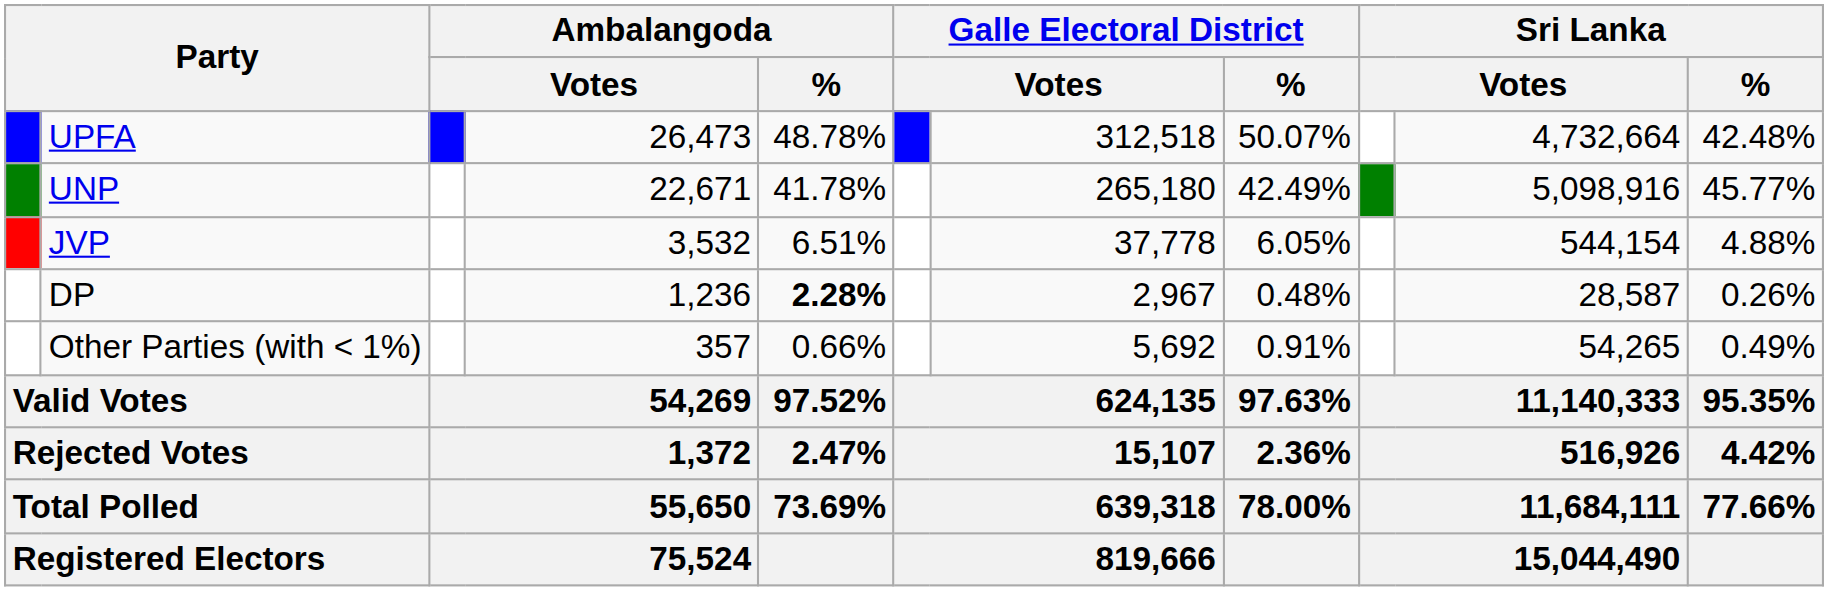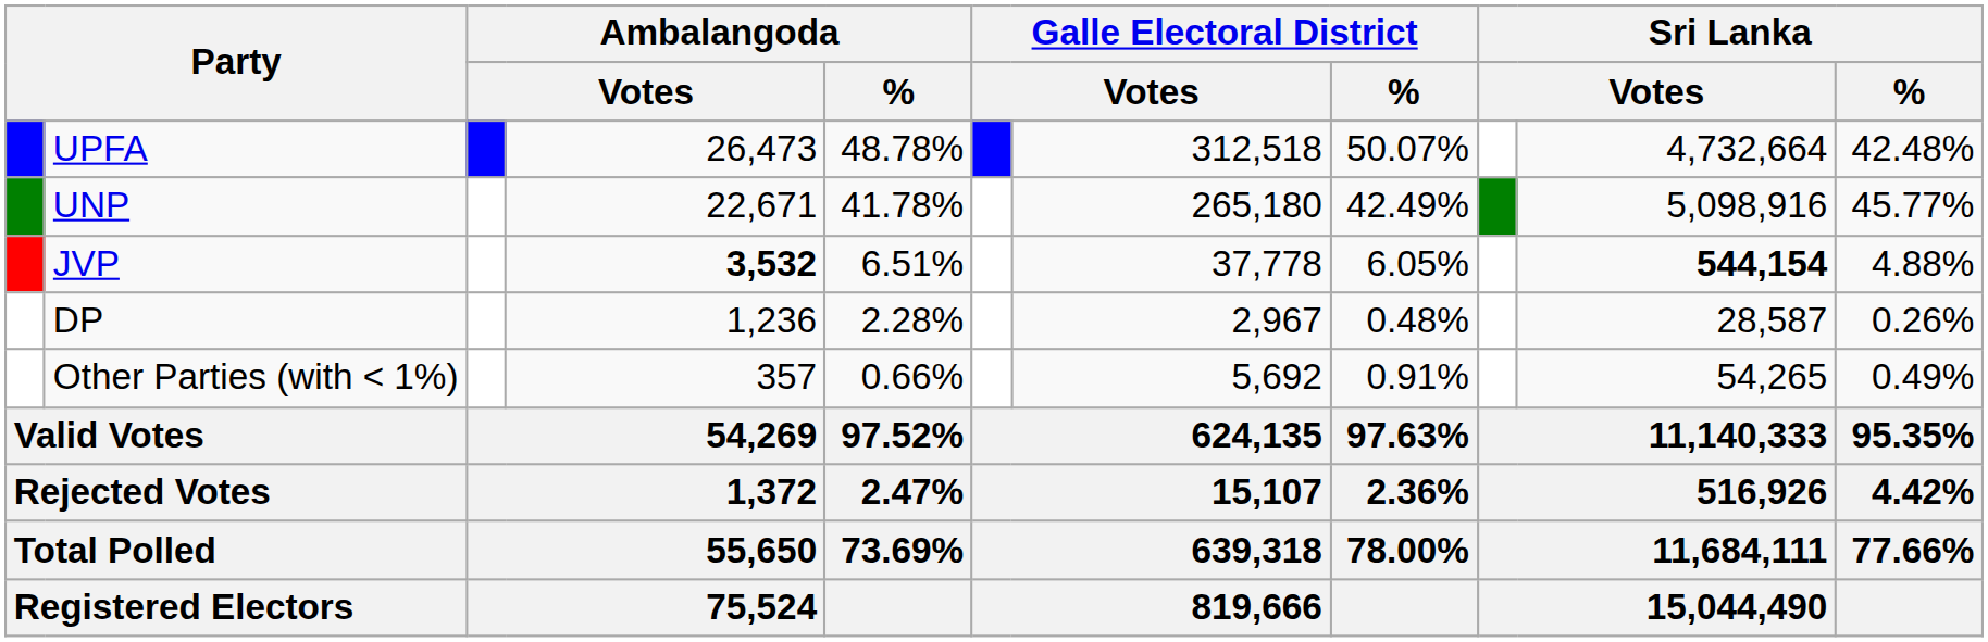JVP | column 4: normal -> bold
JVP | column 10: normal -> bold
DP | Ambalangoda / %: bold -> normal
